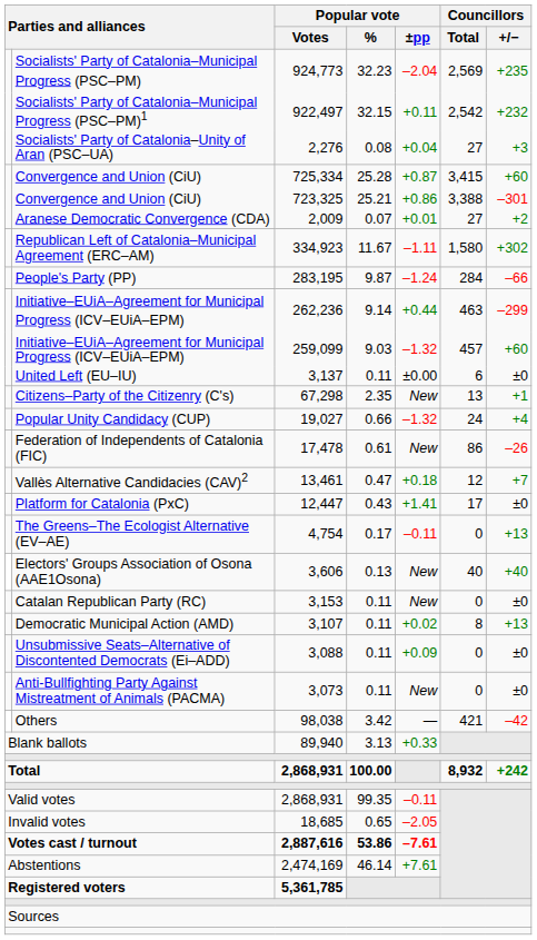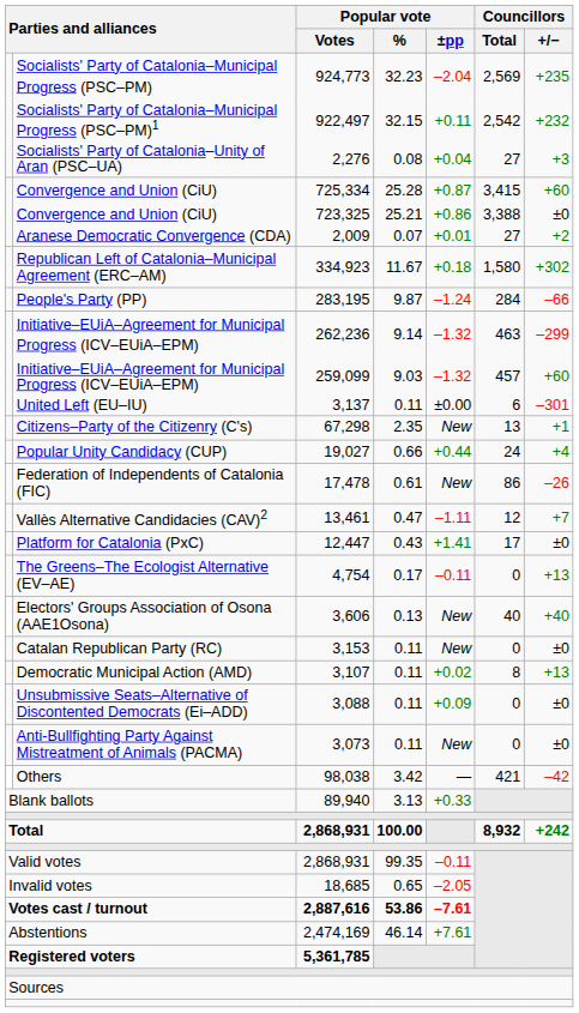723,325 | Councillors / +/−: –301 -> ±0
334,923 | Popular vote / ±pp: –1.11 -> +0.18
262,236 | Popular vote / ±pp: +0.44 -> –1.32
3,137 | Councillors / +/−: ±0 -> –301
19,027 | Popular vote / ±pp: –1.32 -> +0.44
13,461 | Popular vote / ±pp: +0.18 -> –1.11
